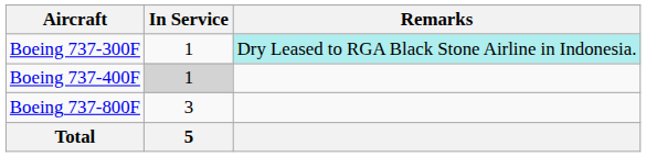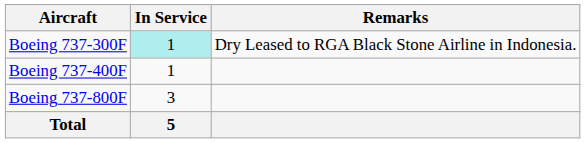Boeing 737-300F | In Service: no background -> paleturquoise background
Boeing 737-300F | Remarks: paleturquoise background -> no background
Boeing 737-400F | In Service: lightgrey background -> no background
